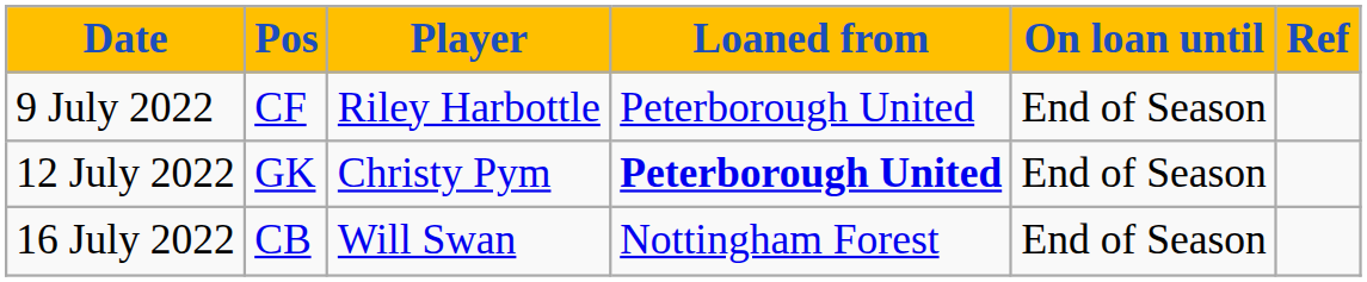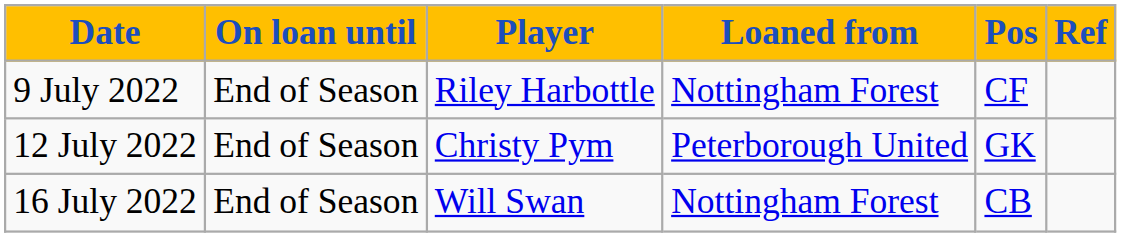columns swapped: Pos <-> On loan until
9 July 2022 | Loaned from: Peterborough United -> Nottingham Forest
12 July 2022 | Loaned from: bold -> normal
